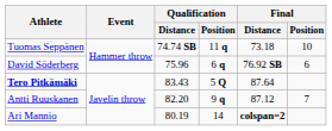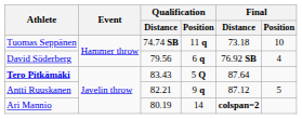David Söderberg | Qualification / Distance: 75.96 -> 79.56
David Söderberg | Final / Position: 6 -> 4
Antti Ruuskanen | Qualification / Distance: 82.20 -> 82.21
Antti Ruuskanen | Final / Position: 7 -> 5
